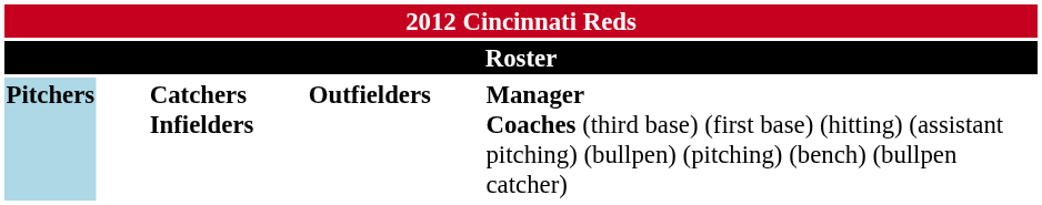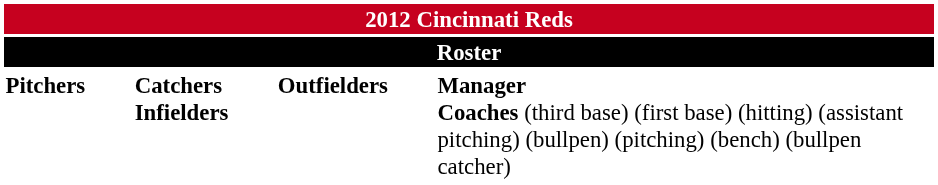Pitchers | column 1: lightblue background -> no background
